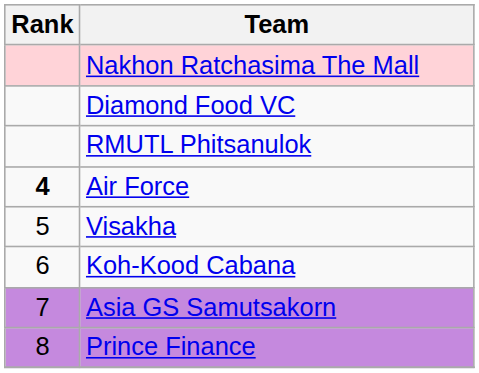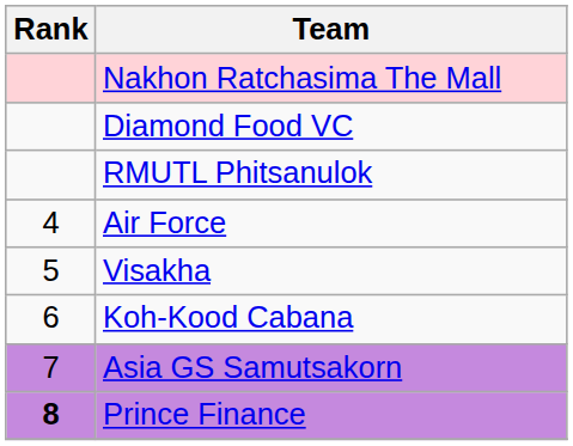Air Force | Rank: bold -> normal
Prince Finance | Rank: normal -> bold
